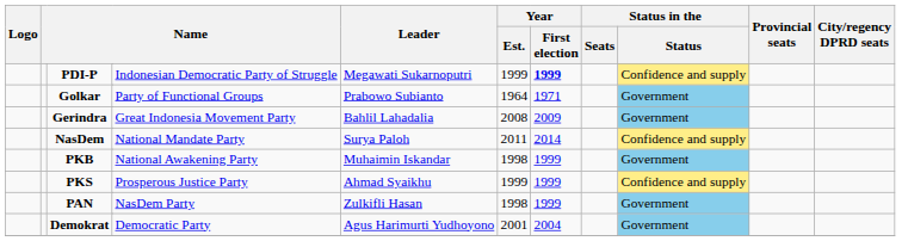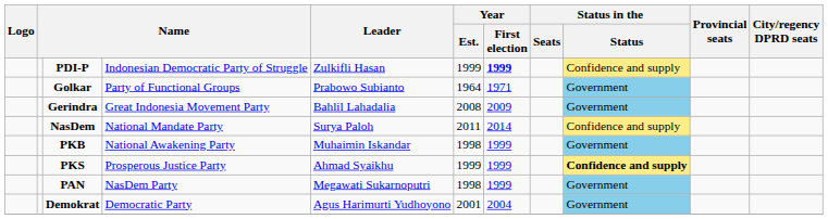PDI-P | Leader: Megawati Sukarnoputri -> Zulkifli Hasan
PKS | Status in the / Status: normal -> bold
PAN | Leader: Zulkifli Hasan -> Megawati Sukarnoputri
